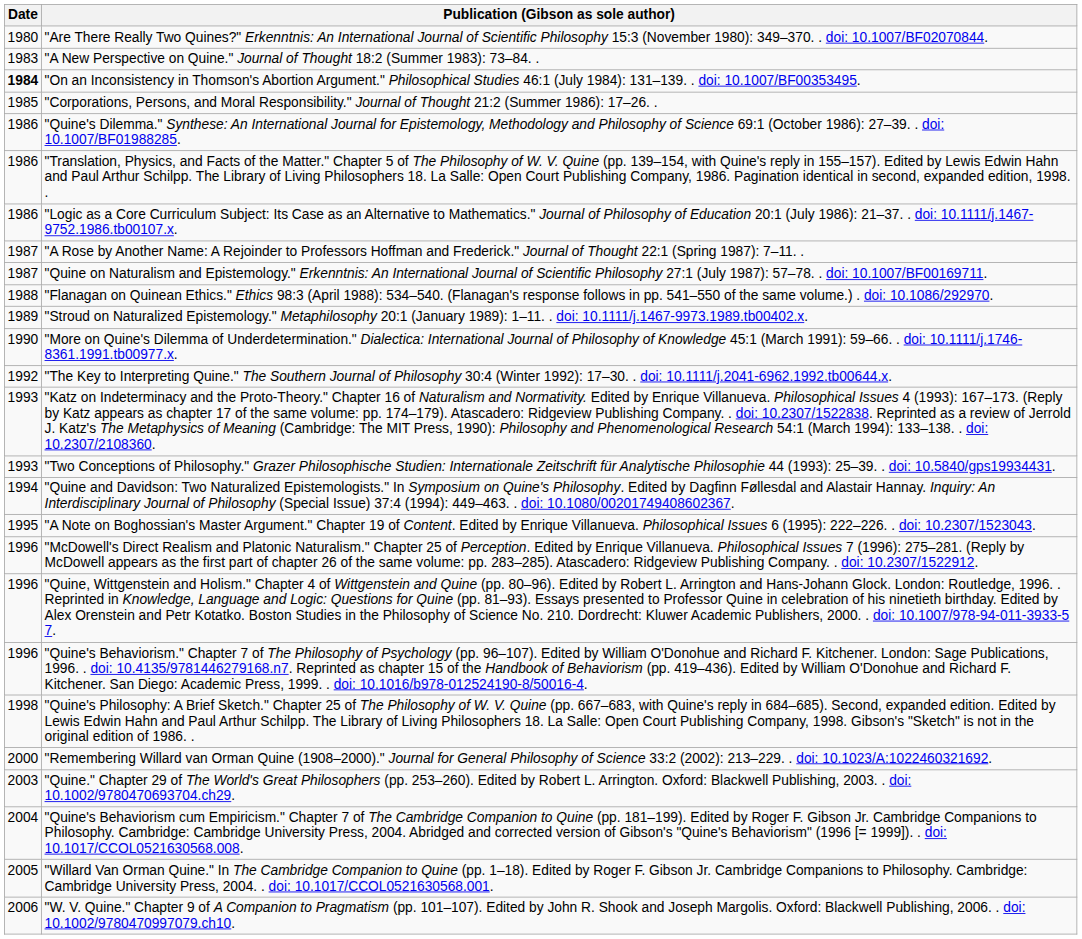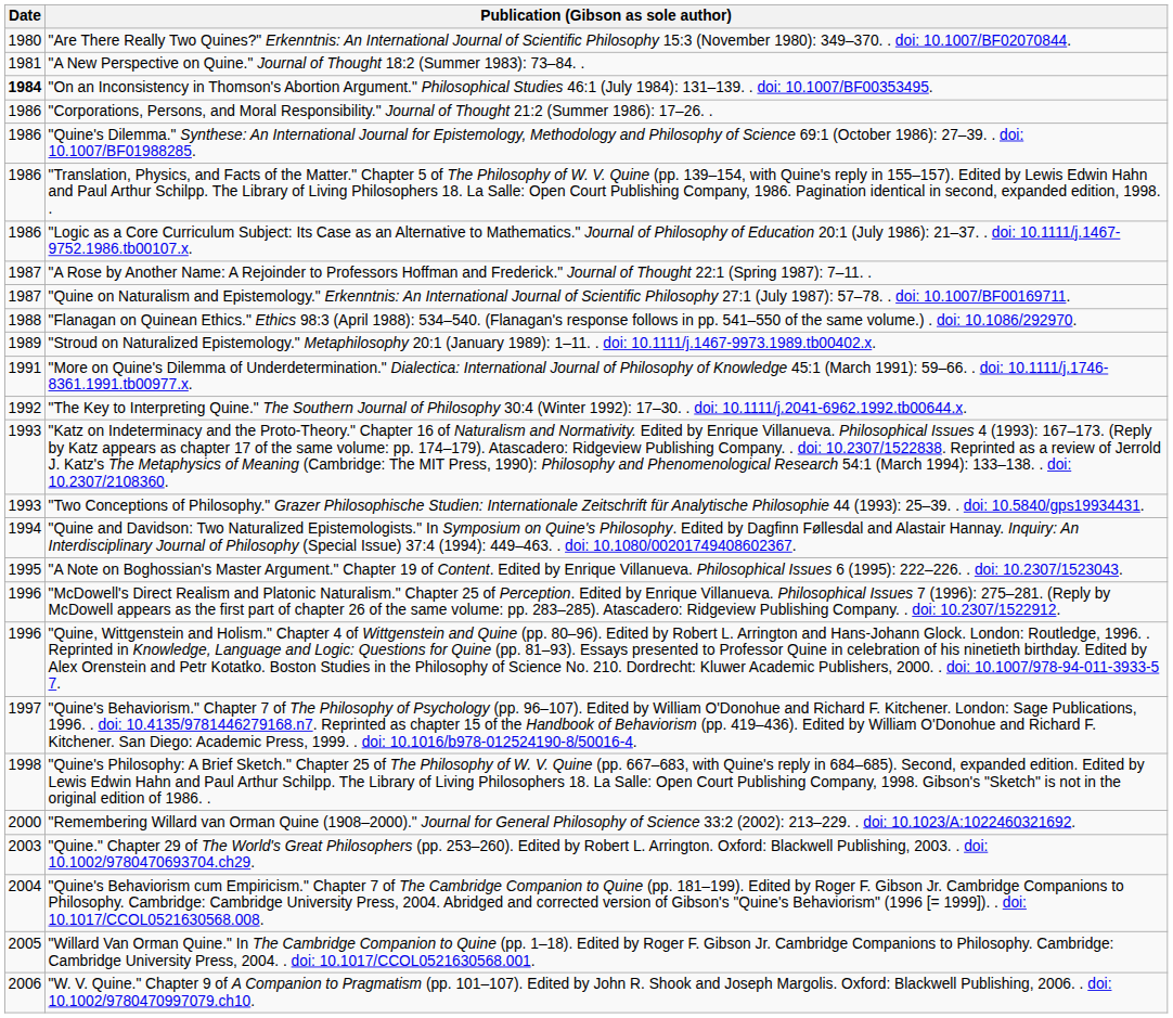row 3 | Date: 1983 -> 1981
row 5 | Date: 1985 -> 1986
row 13 | Date: 1990 -> 1991
row 21 | Date: 1996 -> 1997
